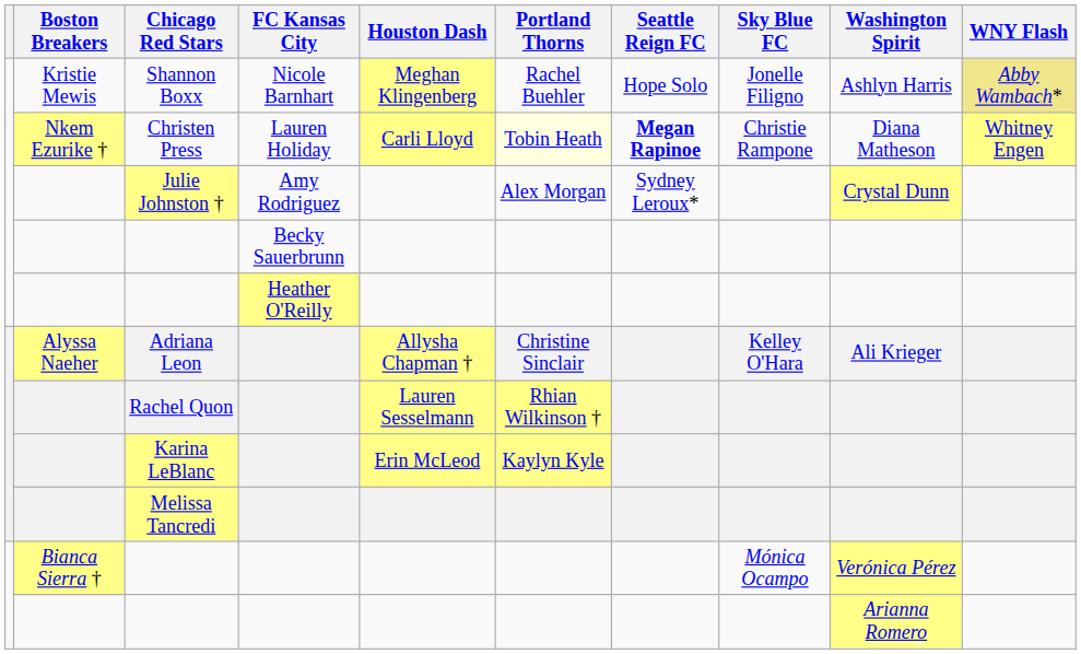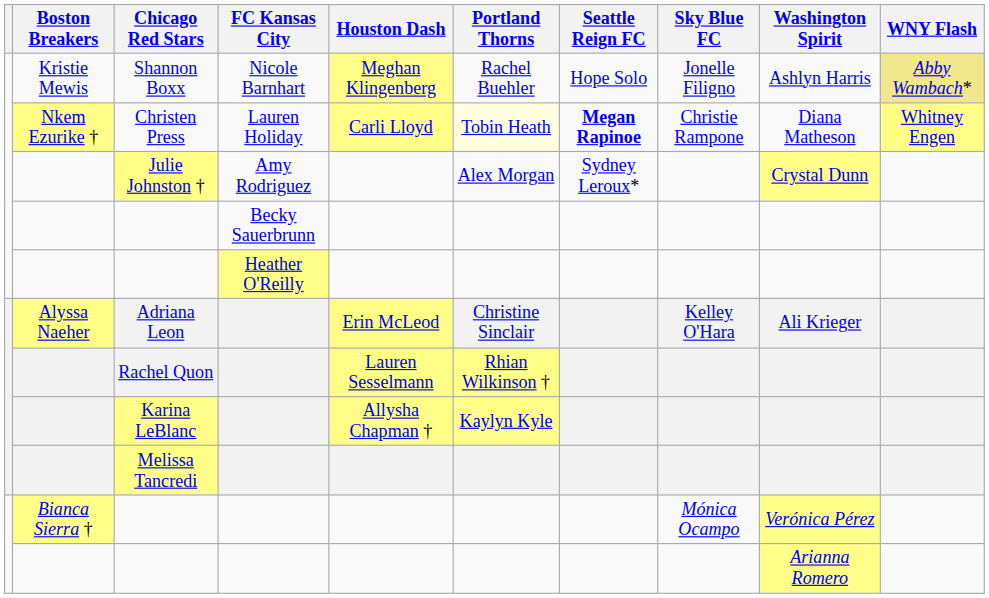Adriana Leon | Houston Dash: Allysha Chapman † -> Erin McLeod
Karina LeBlanc | Houston Dash: Erin McLeod -> Allysha Chapman †
